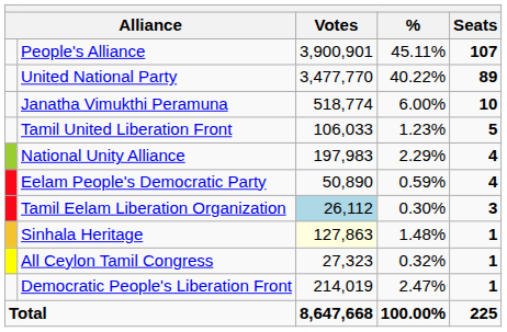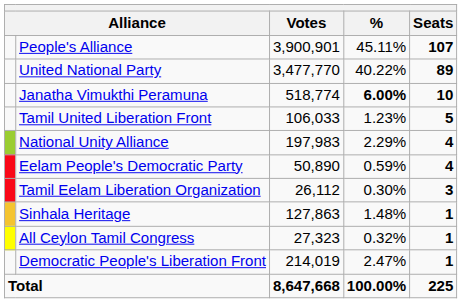Janatha Vimukthi Peramuna | %: normal -> bold
Tamil Eelam Liberation Organization | Votes: lightblue background -> no background
Sinhala Heritage | Votes: lightyellow background -> no background
